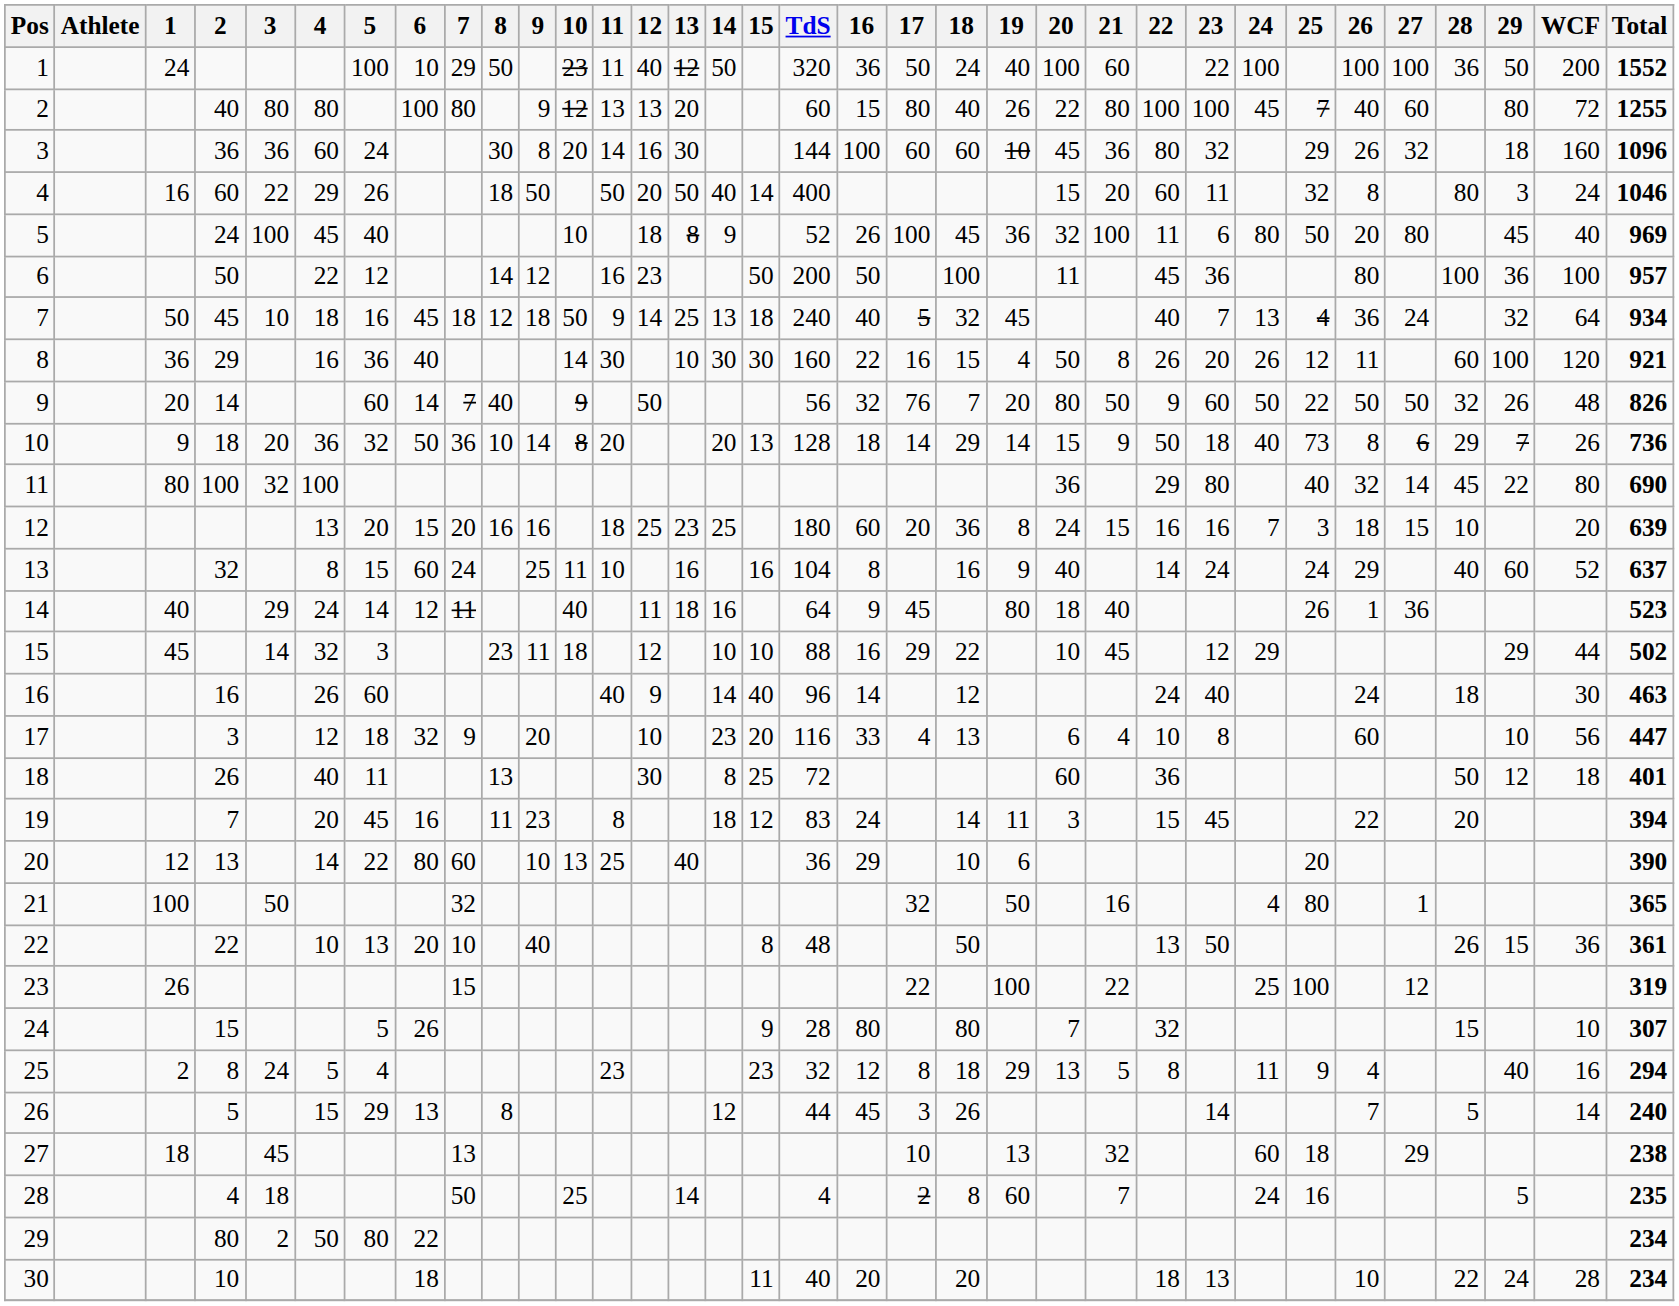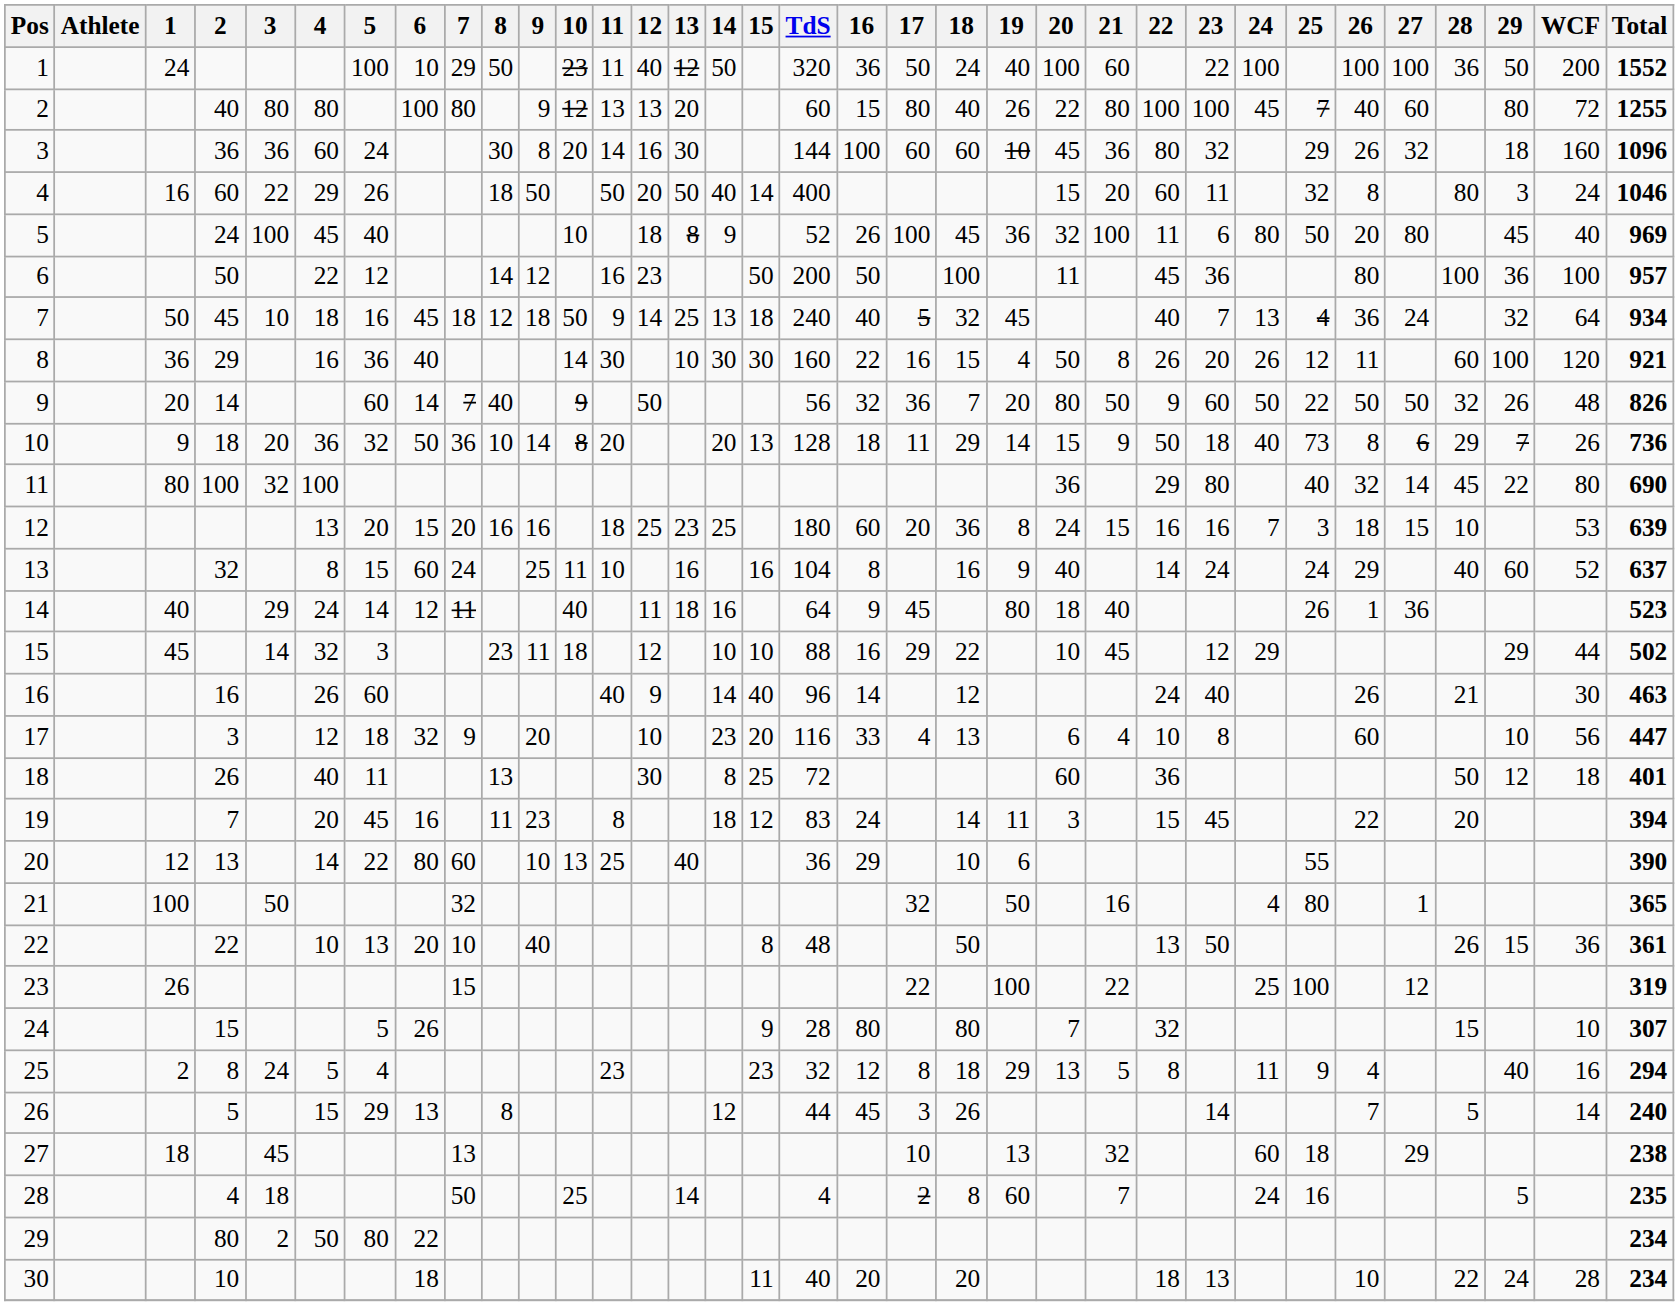row 10 | 17: 76 -> 36
row 11 | 17: 14 -> 11
row 13 | WCF: 20 -> 53
row 17 | 26: 24 -> 26
row 17 | 28: 18 -> 21
row 21 | 25: 20 -> 55
